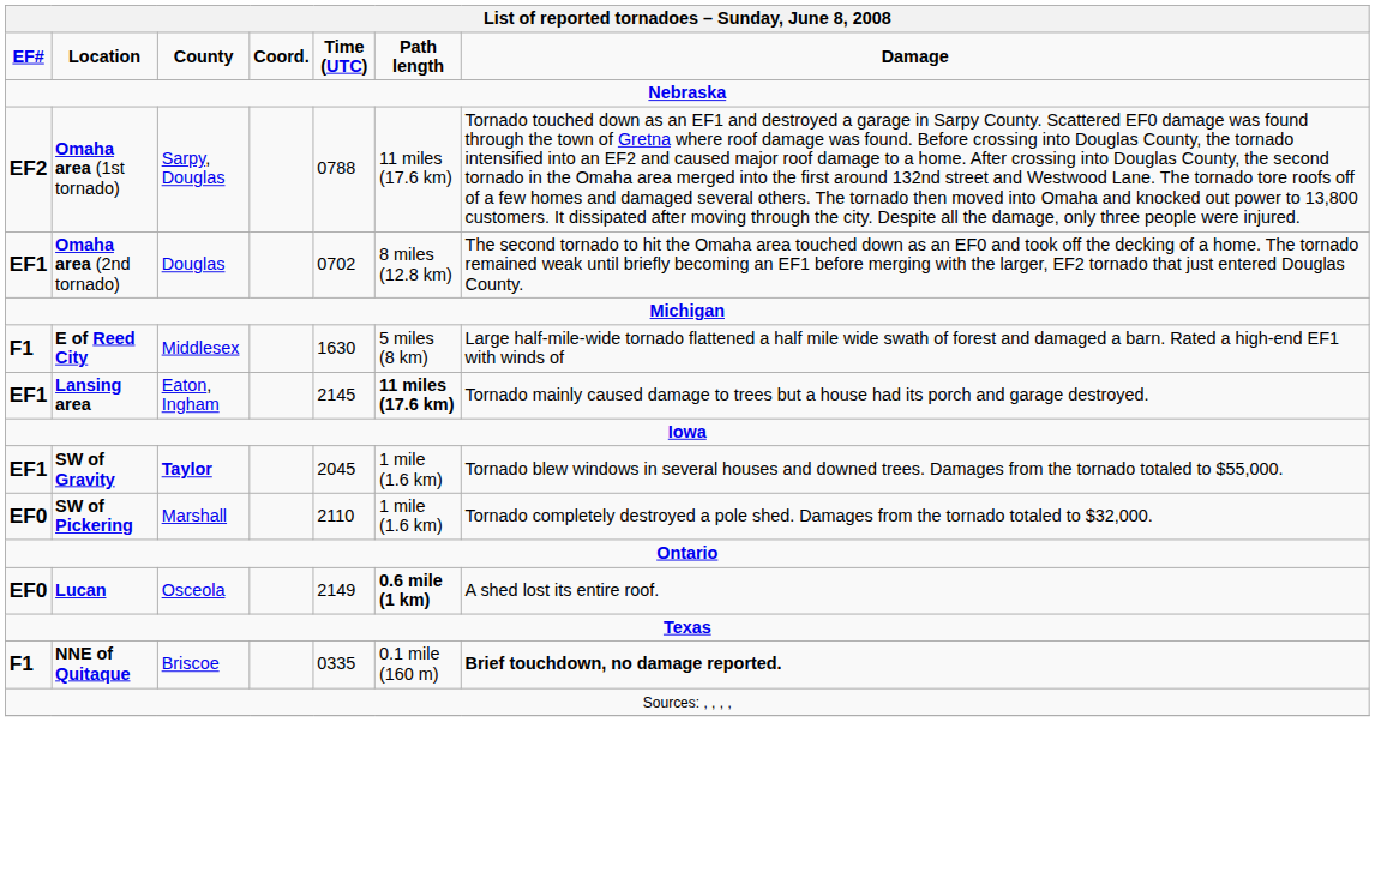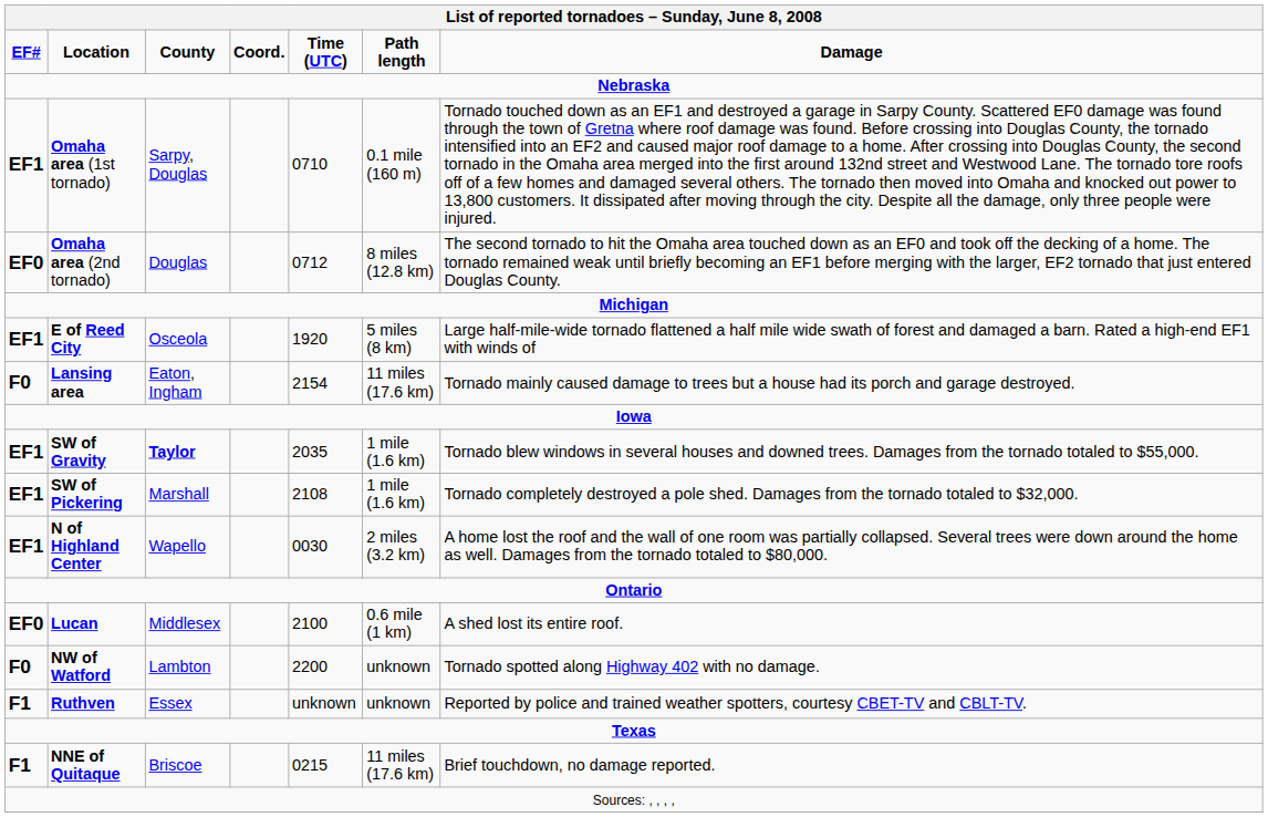Omaha area (1st tornado) | EF#: EF2 -> EF1
Omaha area (1st tornado) | Time (UTC): 0788 -> 0710
Omaha area (1st tornado) | Path length: 11 miles (17.6 km) -> 0.1 mile (160 m)
Omaha area (2nd tornado) | EF#: EF1 -> EF0
Omaha area (2nd tornado) | Time (UTC): 0702 -> 0712
E of Reed City | EF#: F1 -> EF1
E of Reed City | County: Middlesex -> Osceola
E of Reed City | Time (UTC): 1630 -> 1920
Lansing area | EF#: EF1 -> F0
Lansing area | Time (UTC): 2145 -> 2154
Lansing area | Path length: bold -> normal
SW of Gravity | Time (UTC): 2045 -> 2035
SW of Pickering | EF#: EF0 -> EF1
SW of Pickering | Time (UTC): 2110 -> 2108
+ row: EF1 | N of Highland Center | Wapello | 0030 | 2 miles (3.2 km) | A home lost the roof and the wall of one room was partially collapsed. Several trees were down around the home as well. Damages from the tornado totaled to $80,000.
Lucan | County: Osceola -> Middlesex
Lucan | Time (UTC): 2149 -> 2100
Lucan | Path length: bold -> normal
+ row: F0 | NW of Watford | Lambton | 2200 | unknown | Tornado spotted along Highway 402 with no damage.
+ row: F1 | Ruthven | Essex | unknown | unknown | Reported by police and trained weather spotters, courtesy CBET-TV and CBLT-TV.
NNE of Quitaque | Time (UTC): 0335 -> 0215
NNE of Quitaque | Path length: 0.1 mile (160 m) -> 11 miles (17.6 km)
NNE of Quitaque | Damage: bold -> normal
